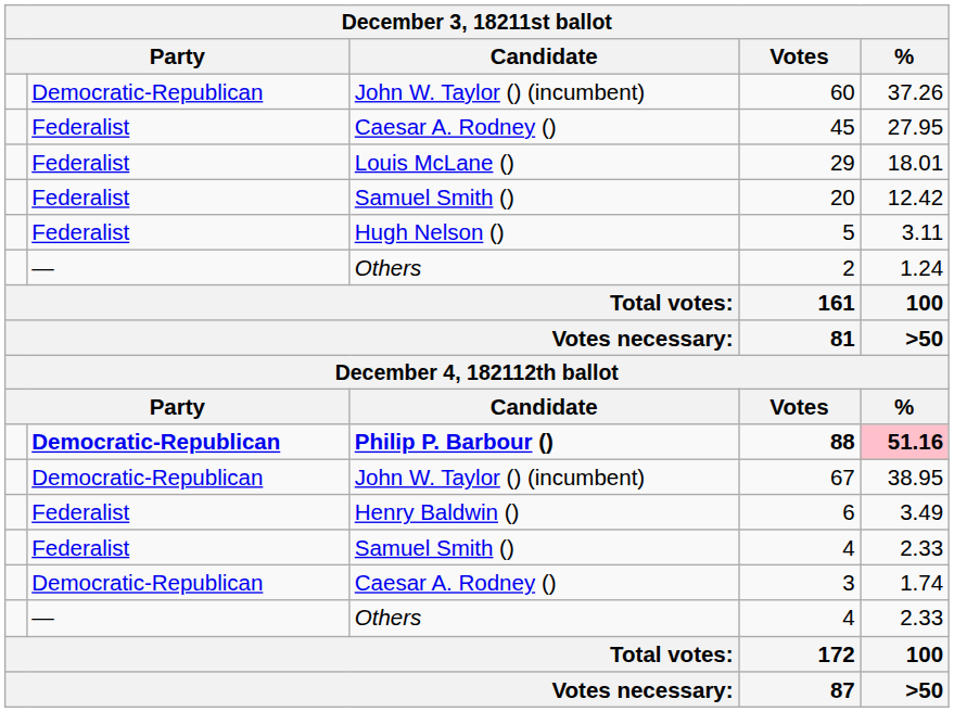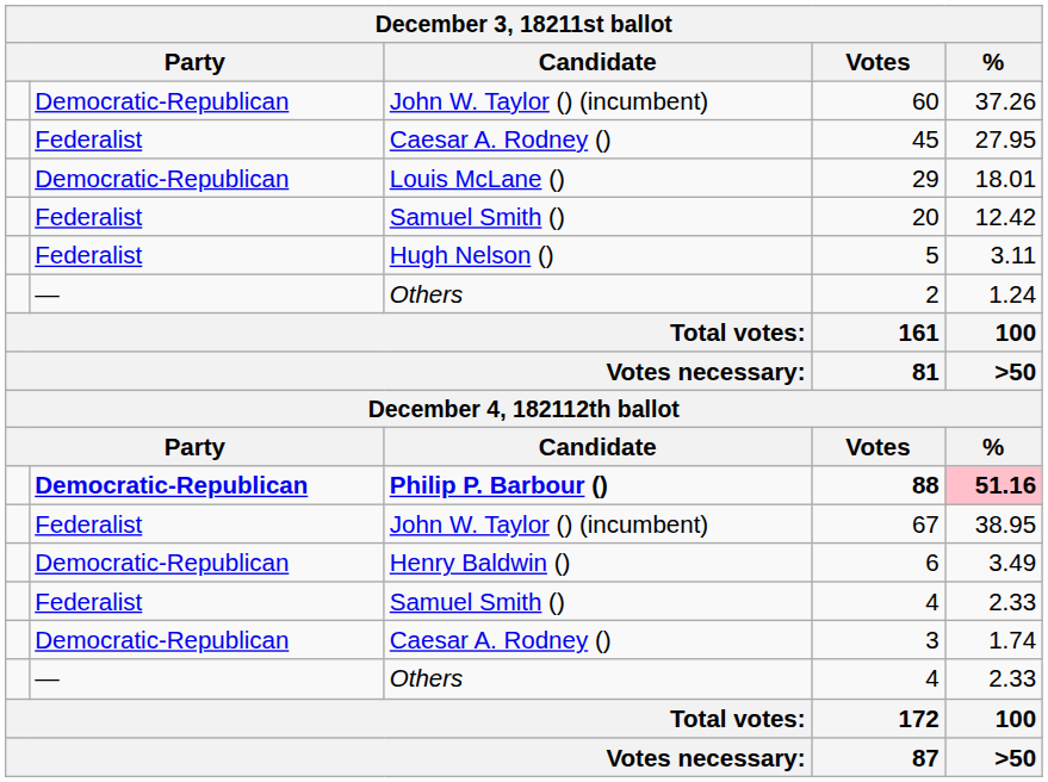29 | column 2: Federalist -> Democratic-Republican
67 | column 2: Democratic-Republican -> Federalist
6 | column 2: Federalist -> Democratic-Republican
